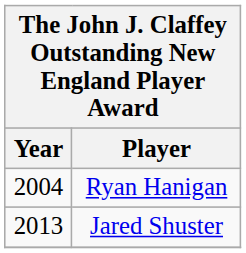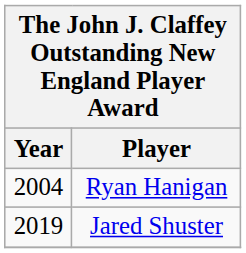Jared Shuster | Year: 2013 -> 2019
